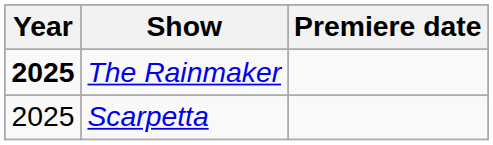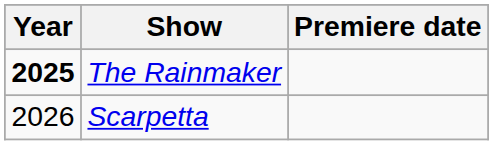Scarpetta | Year: 2025 -> 2026
